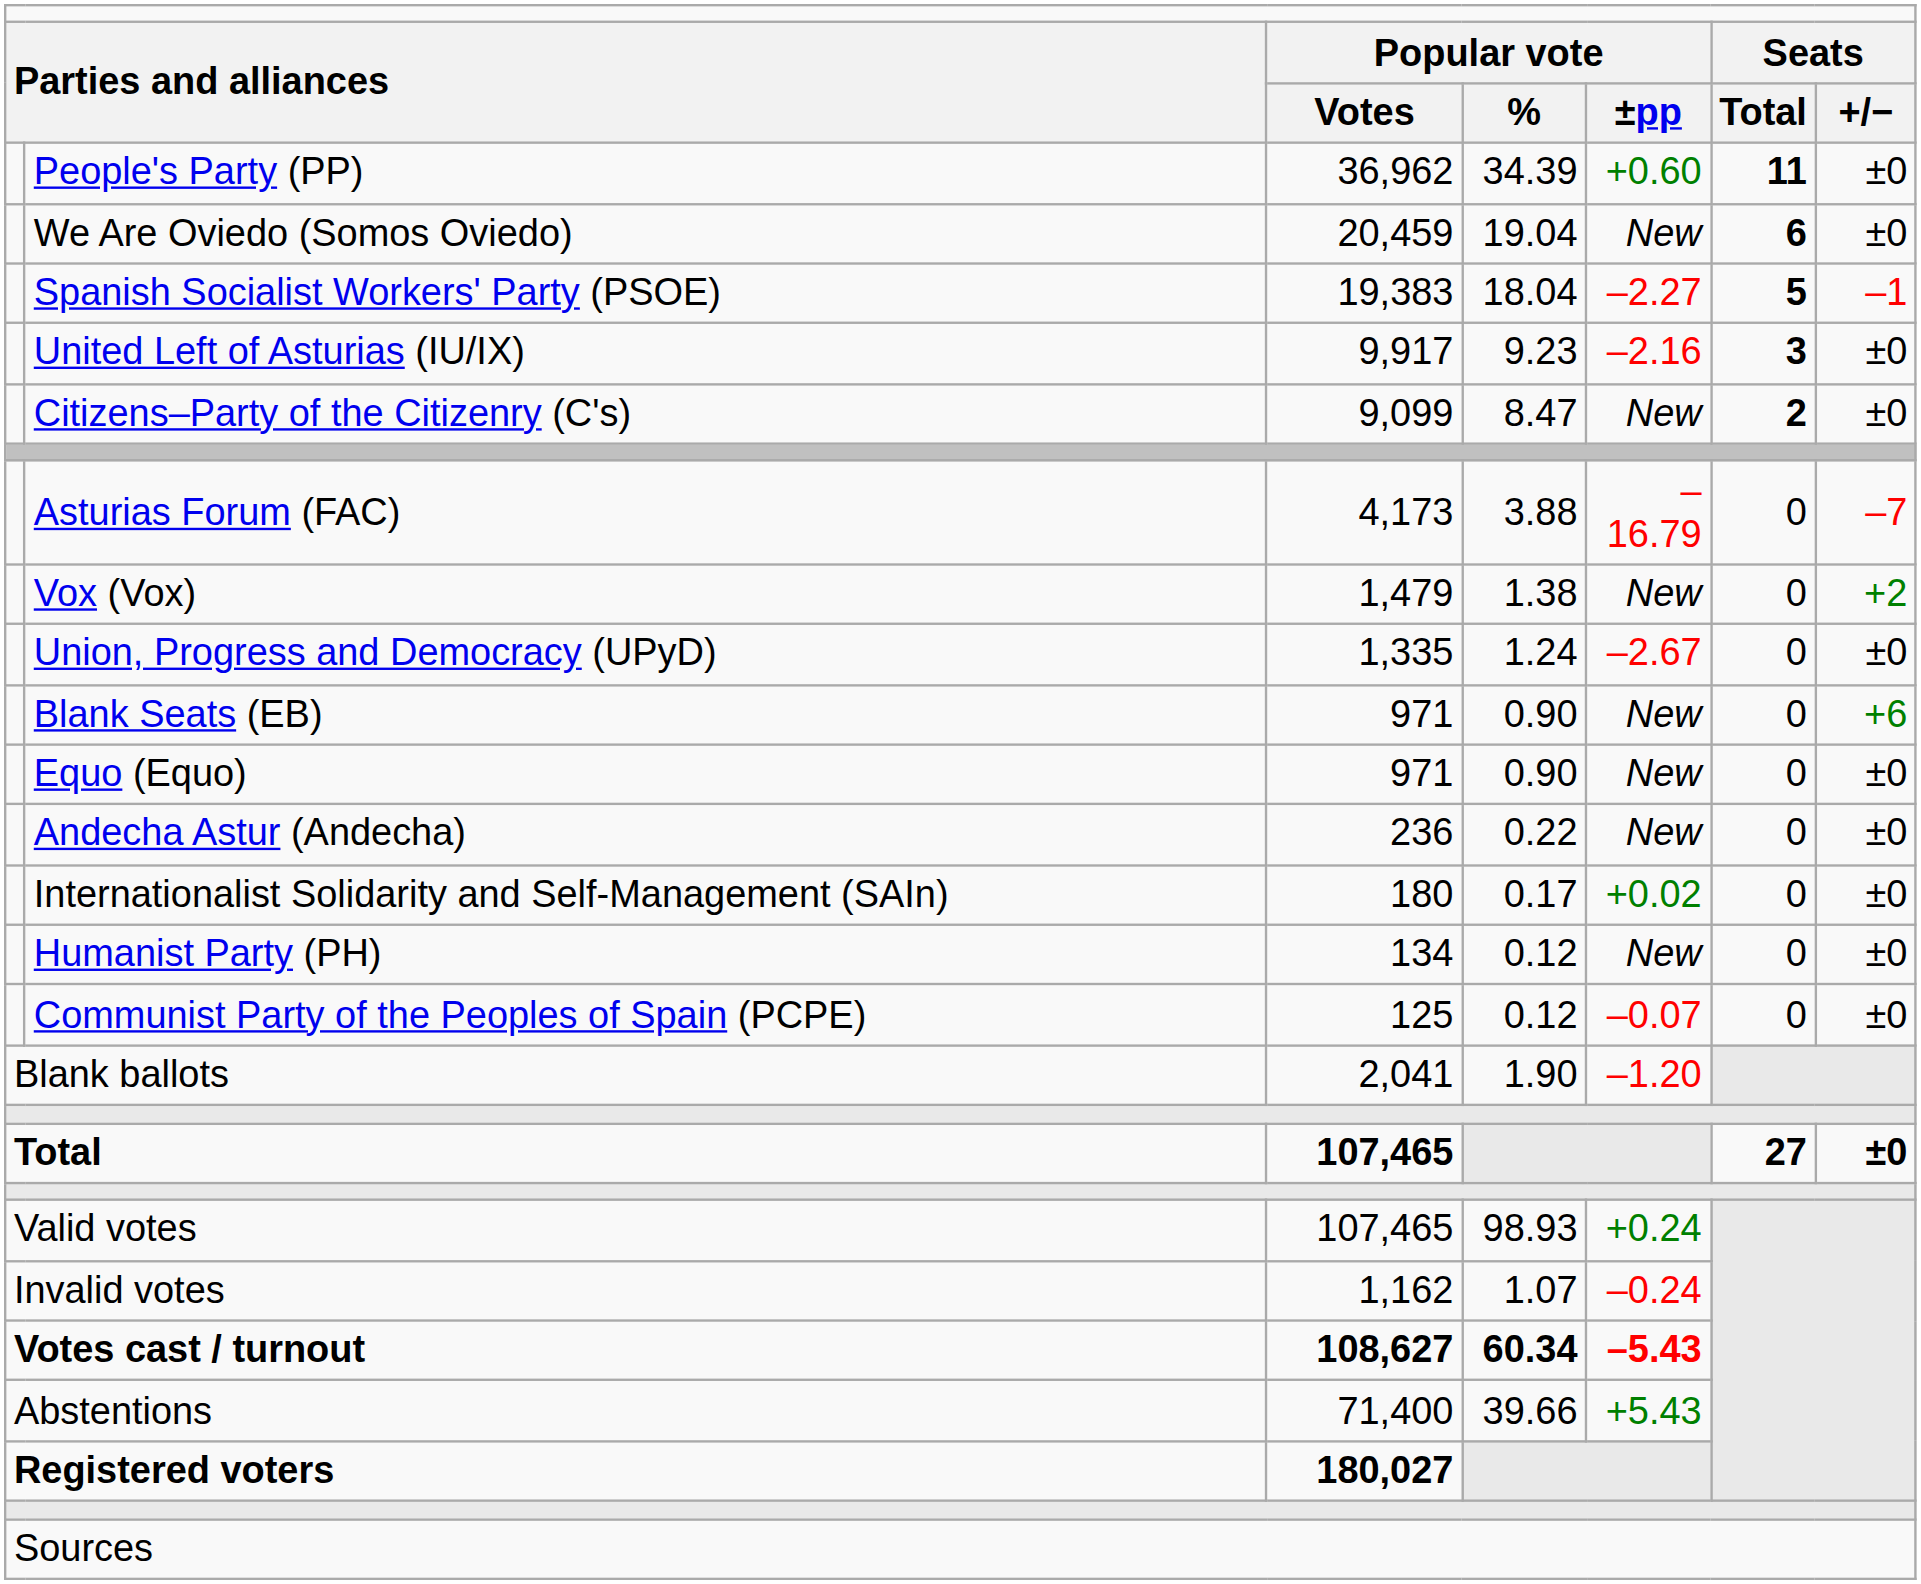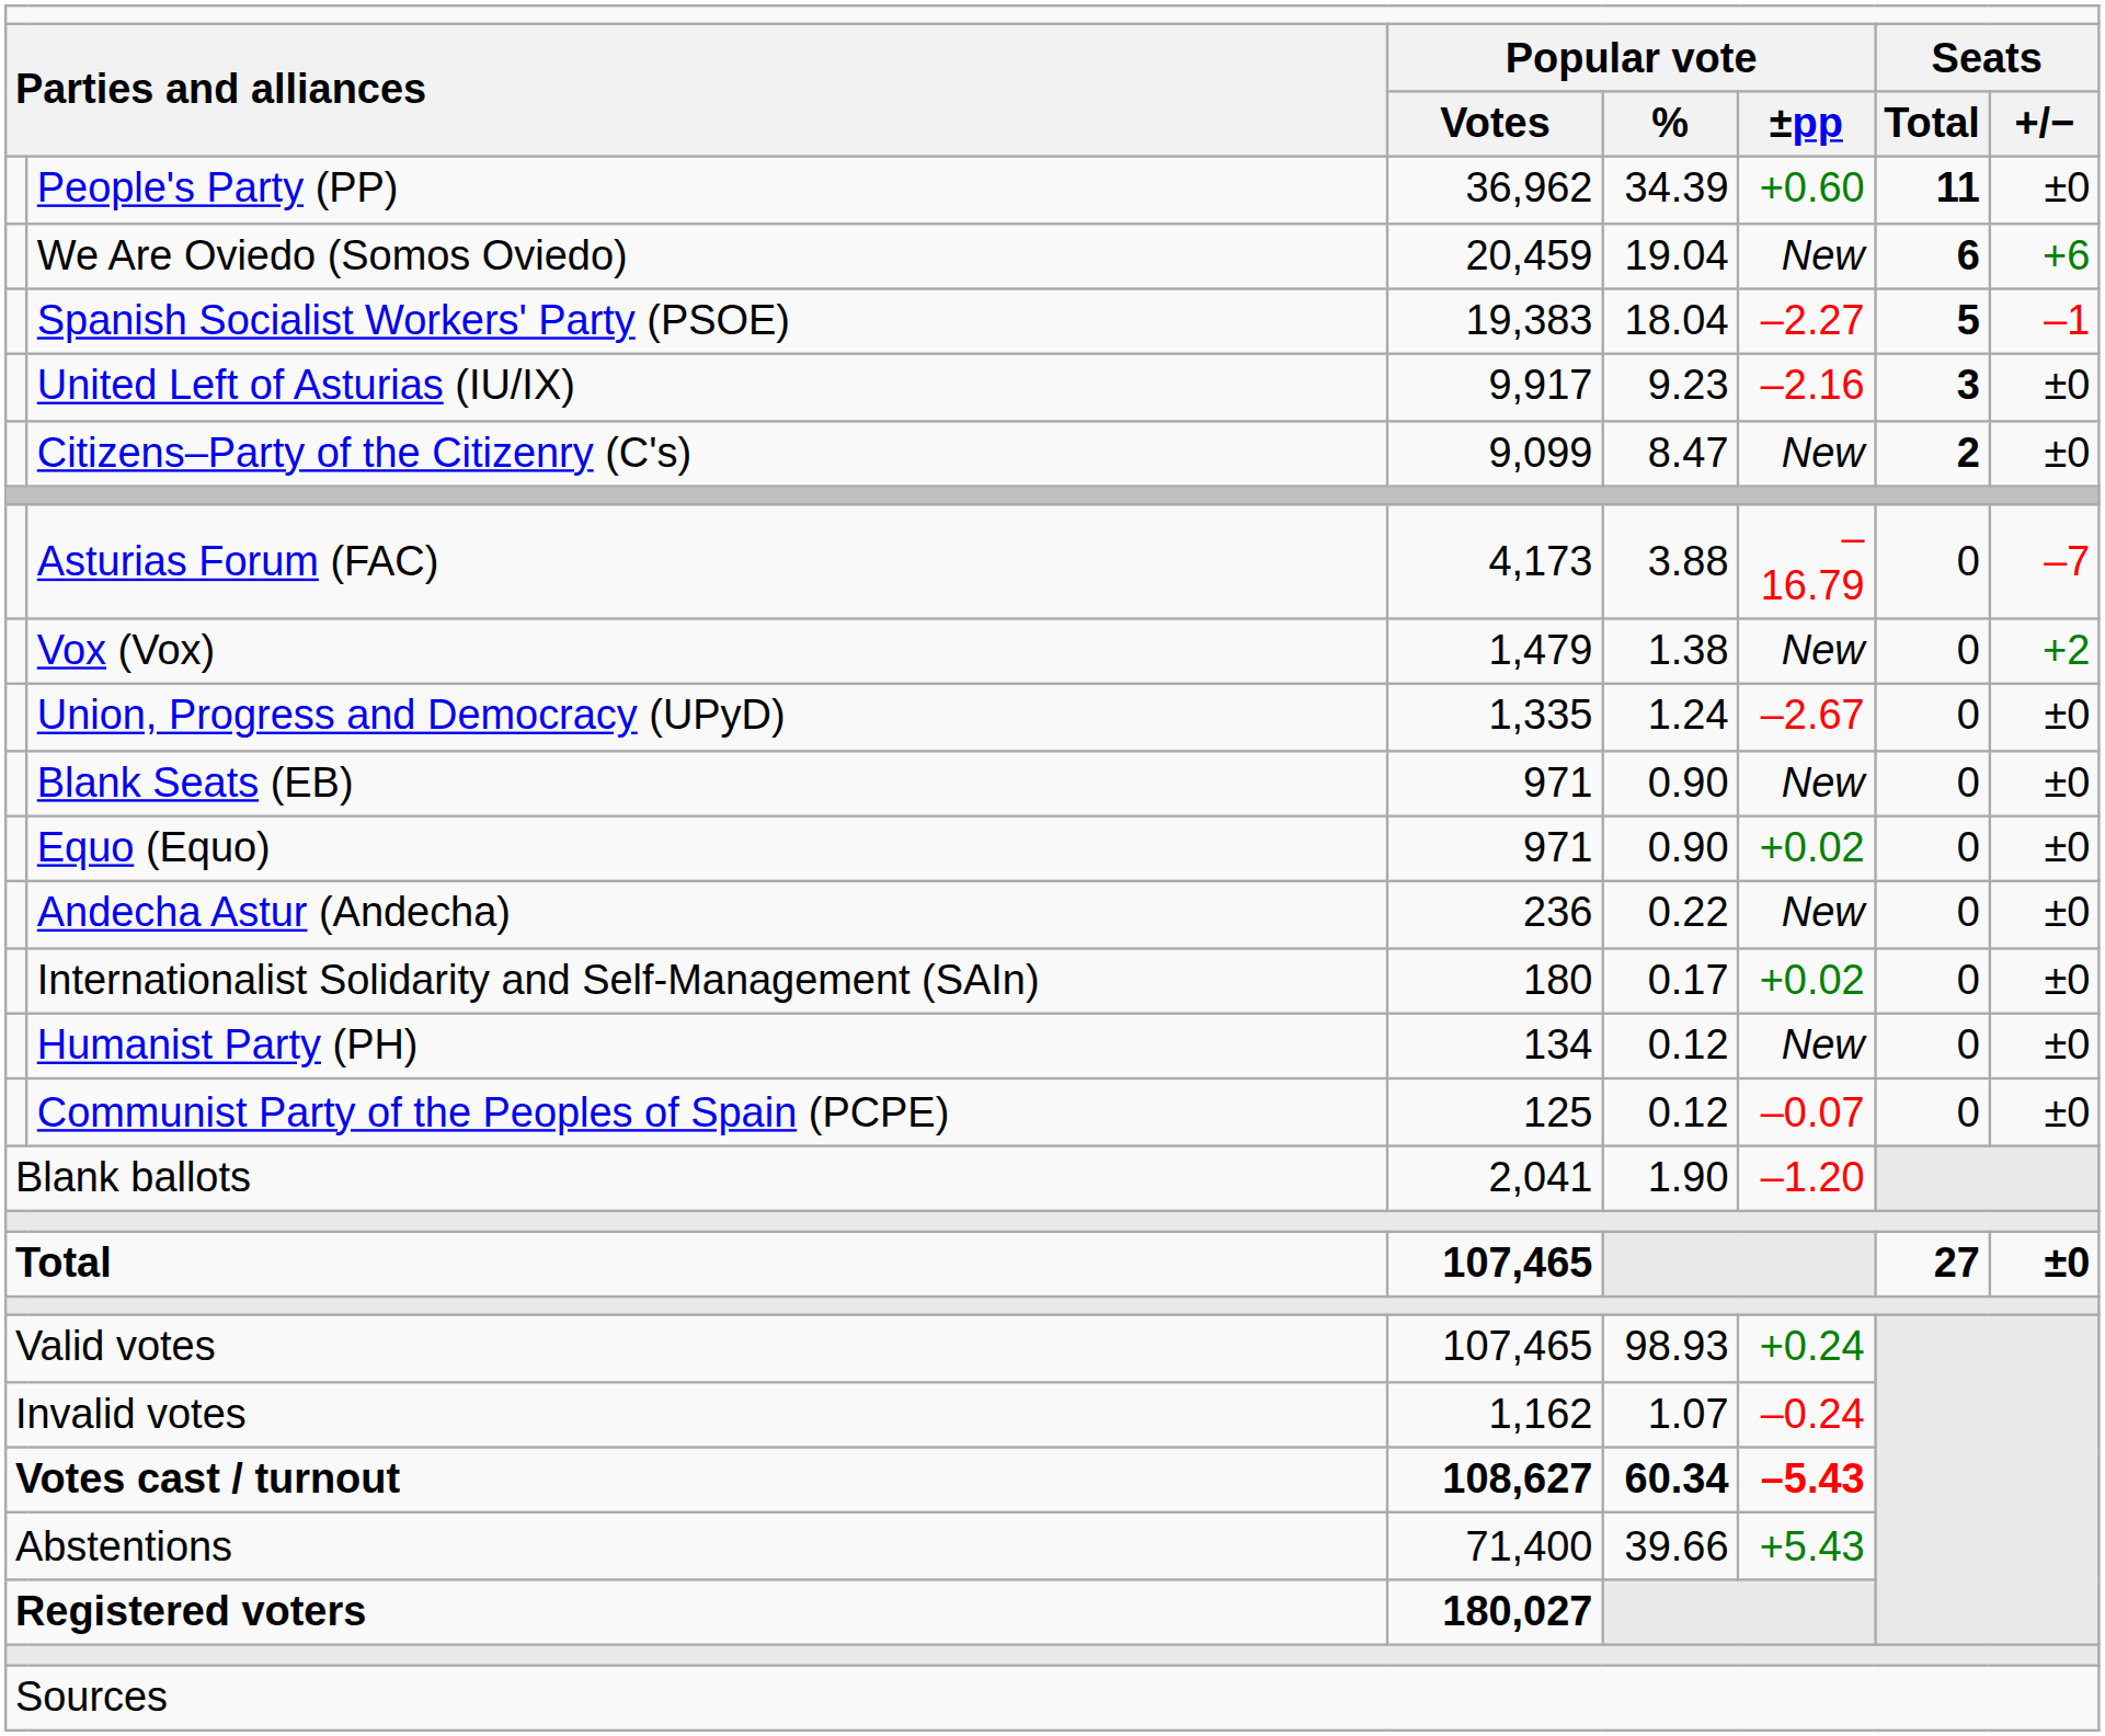We Are Oviedo (Somos Oviedo) | column 7: ±0 -> +6
Blank Seats (EB) | column 7: +6 -> ±0
Equo (Equo) | column 5: New -> +0.02
